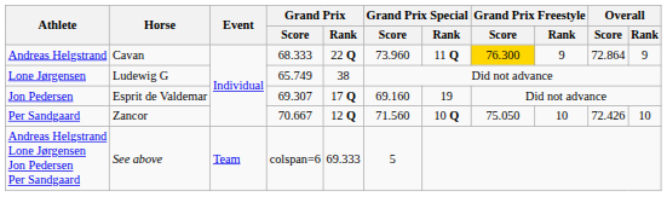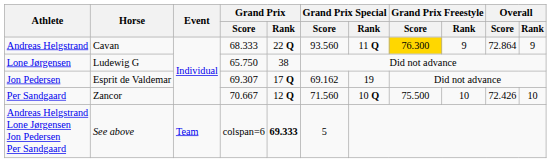Andreas Helgstrand | Grand Prix Special / Score: 73.960 -> 93.560
Lone Jørgensen | Grand Prix / Score: 65.749 -> 65.750
Jon Pedersen | Grand Prix Special / Score: 69.160 -> 69.162
Per Sandgaard | Grand Prix Freestyle / Score: 75.050 -> 75.500
Andreas Helgstrand Lone Jørgensen Jon Pedersen Per Sandgaard | Grand Prix / Rank: normal -> bold
